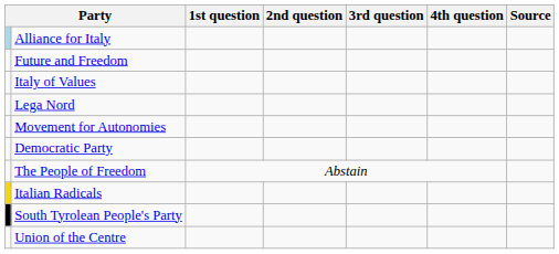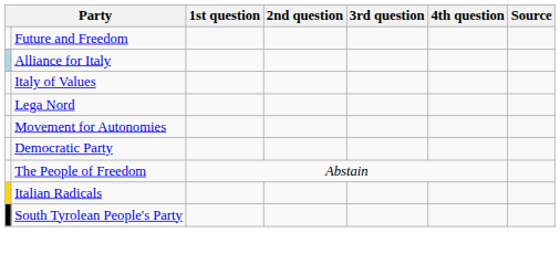rows swapped: Alliance for Italy <-> Future and Freedom
- row: Union of the Centre
